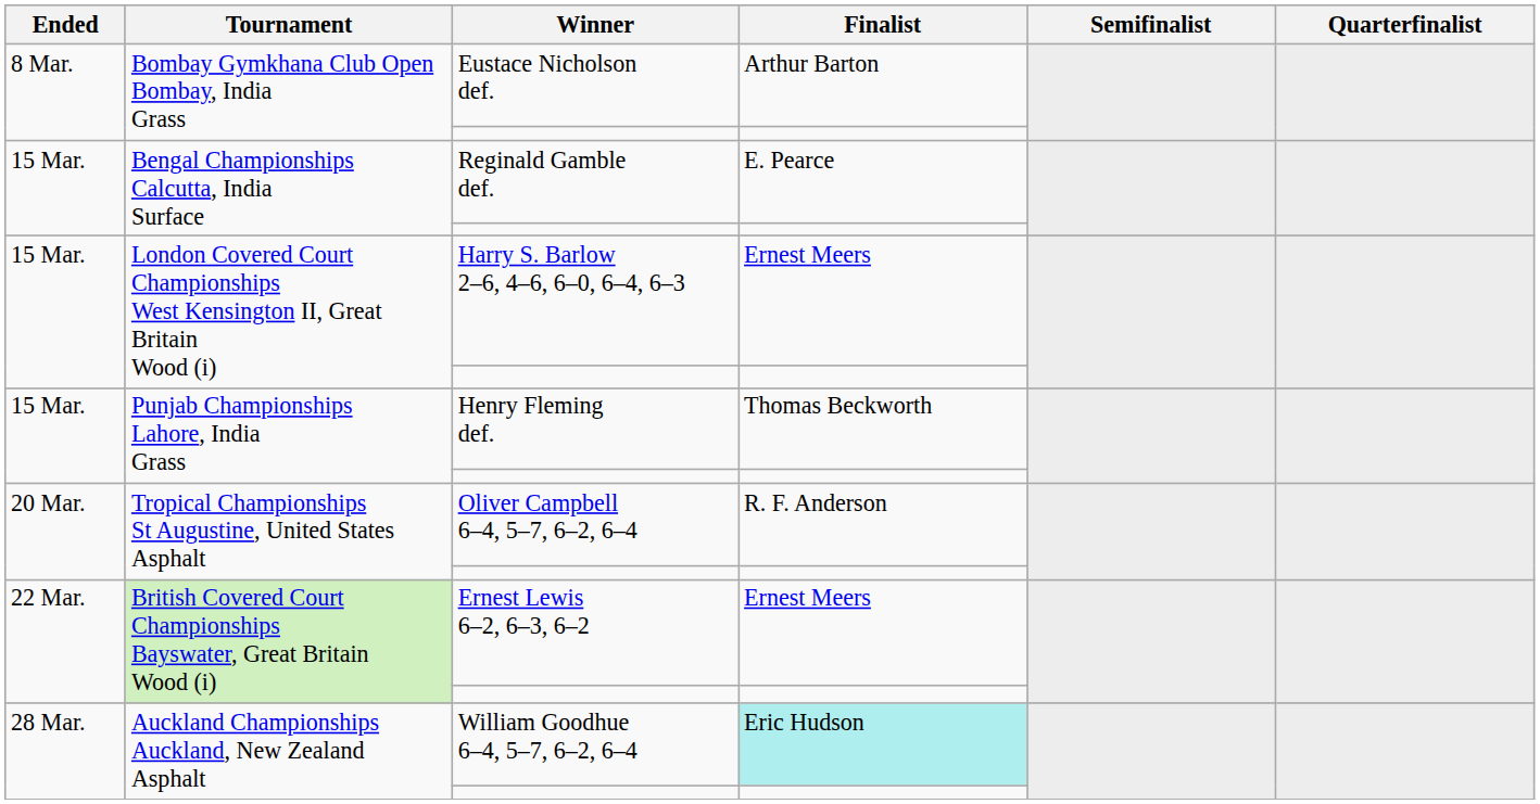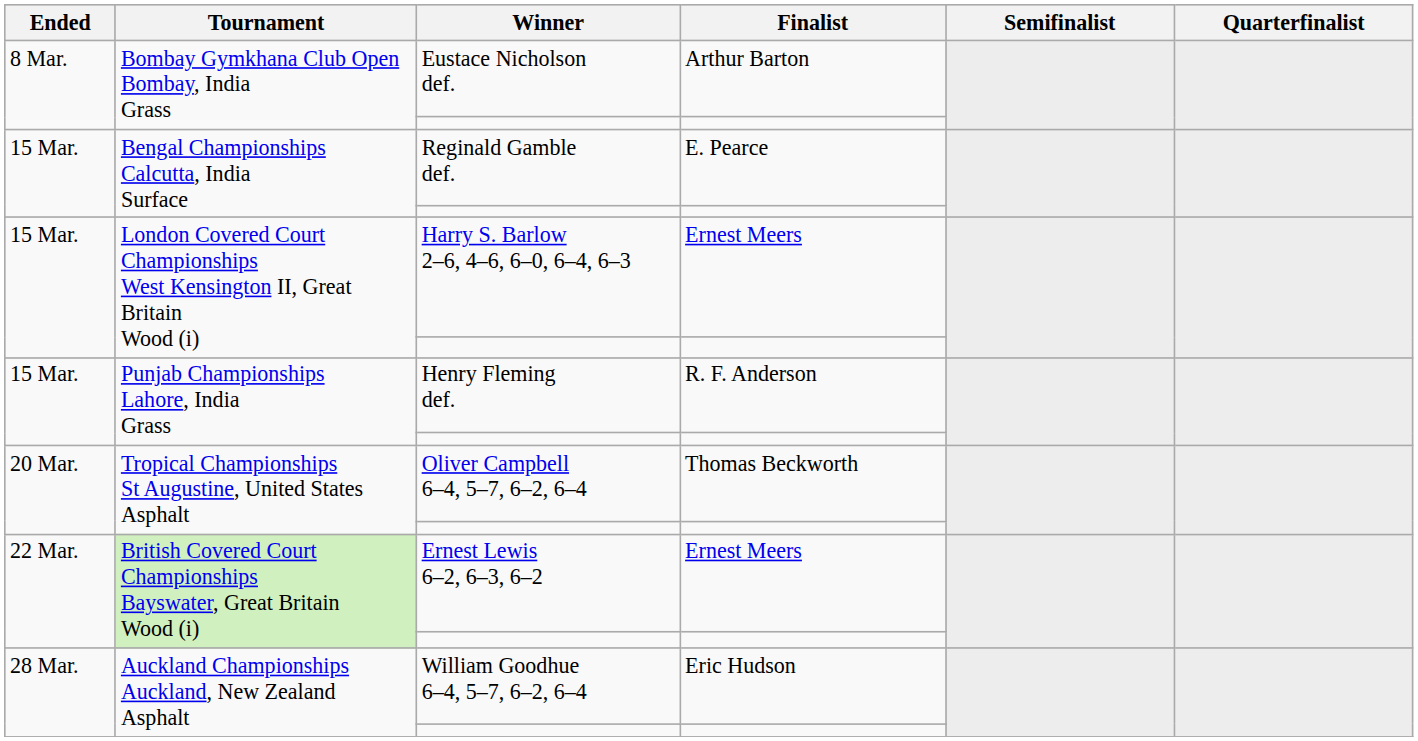Henry Fleming def. | Finalist: Thomas Beckworth -> R. F. Anderson
Oliver Campbell 6–4, 5–7, 6–2, 6–4 | Finalist: R. F. Anderson -> Thomas Beckworth
William Goodhue 6–4, 5–7, 6–2, 6–4 | Finalist: paleturquoise background -> no background
